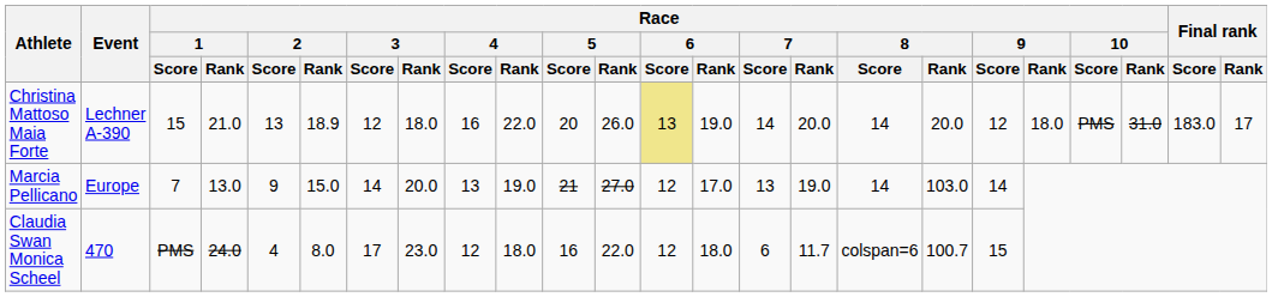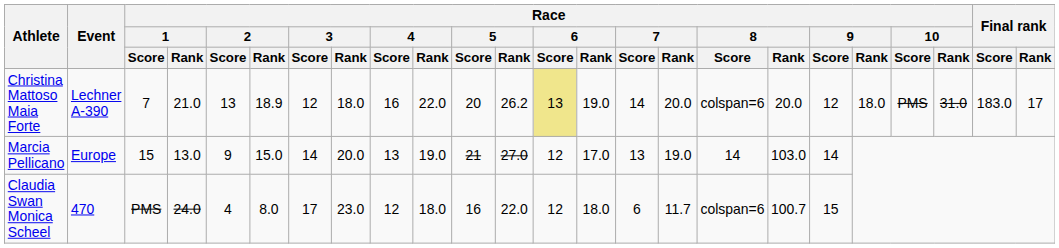Christina Mattoso Maia Forte | Race / 1 / Score: 15 -> 7
Christina Mattoso Maia Forte | Race / 5 / Rank: 26.0 -> 26.2
Christina Mattoso Maia Forte | Race / 8 / Score: 14 -> colspan=6
Marcia Pellicano | Race / 1 / Score: 7 -> 15
